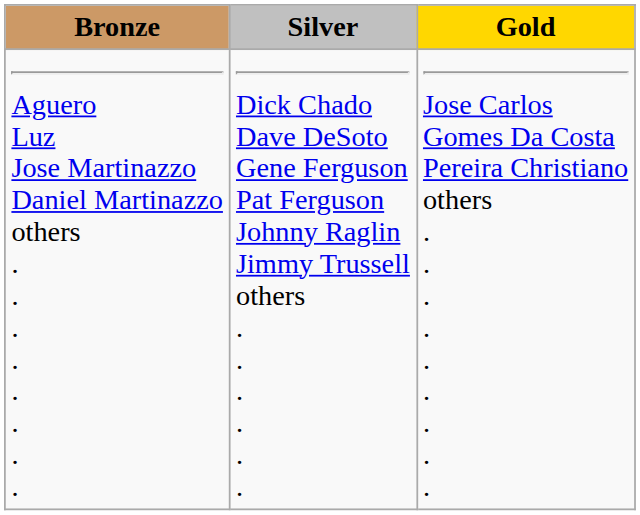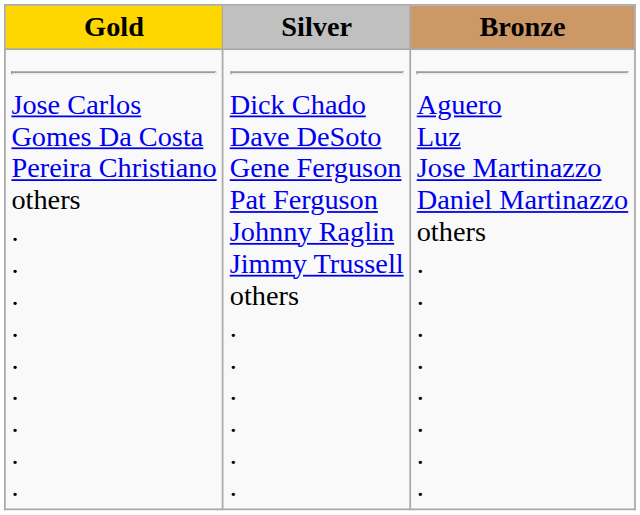columns swapped: Gold <-> Bronze
